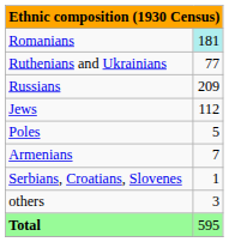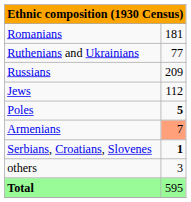Romanians | column 2: paleturquoise background -> no background
Poles | column 2: normal -> bold
Armenians | column 2: no background -> lightsalmon background
Serbians, Croatians, Slovenes | column 2: normal -> bold
